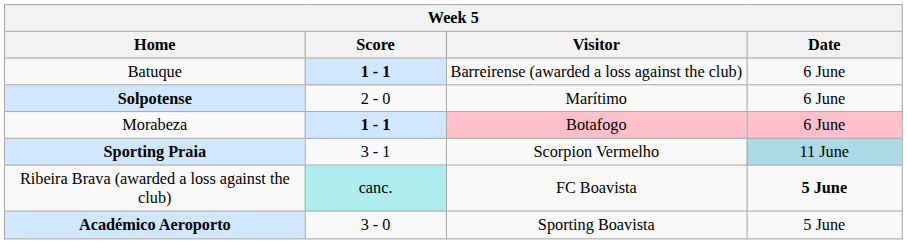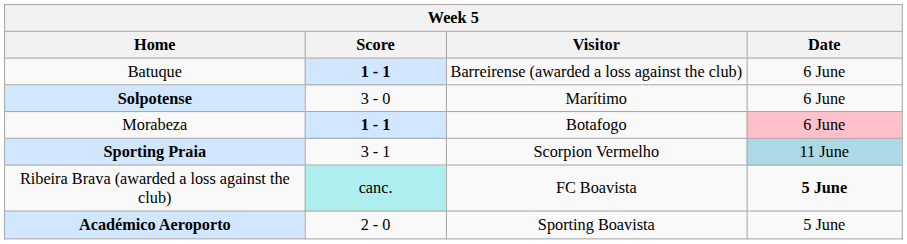Solpotense | Score: 2 - 0 -> 3 - 0
Morabeza | Visitor: pink background -> no background
Académico Aeroporto | Score: 3 - 0 -> 2 - 0
